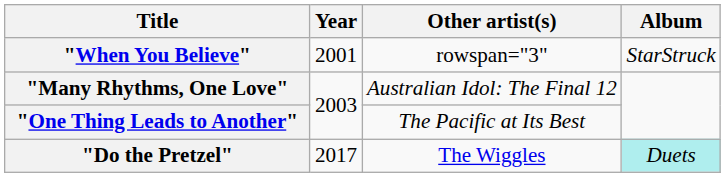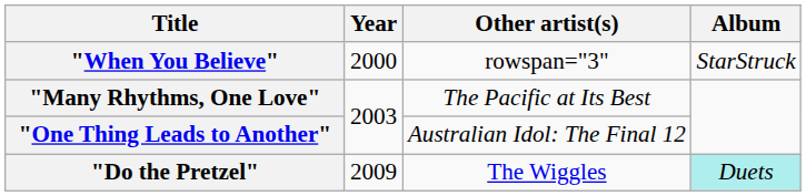"When You Believe" | Year: 2001 -> 2000
"Many Rhythms, One Love" | Other artist(s): Australian Idol: The Final 12 -> The Pacific at Its Best
"One Thing Leads to Another" | Other artist(s): The Pacific at Its Best -> Australian Idol: The Final 12
"Do the Pretzel" | Year: 2017 -> 2009
